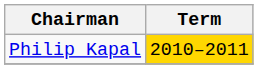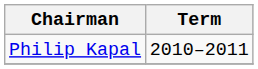Philip Kapal | Term: gold background -> no background
